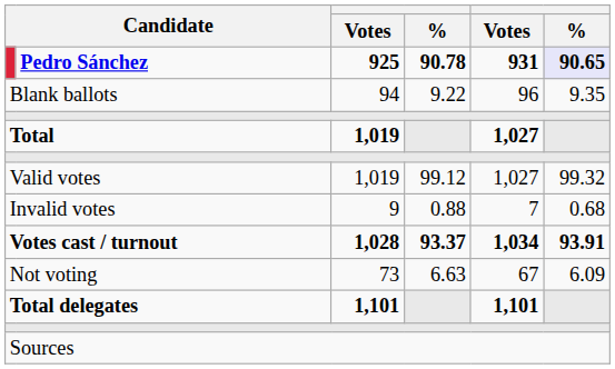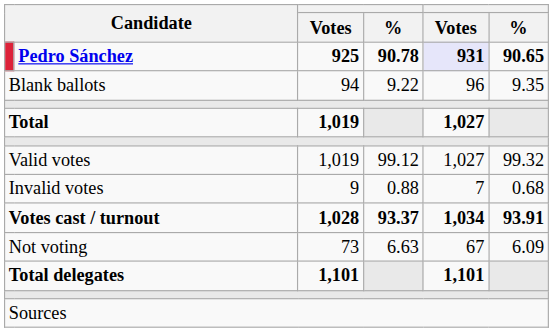Pedro Sánchez | column 5: no background -> lavender background
Pedro Sánchez | column 6: lavender background -> no background
